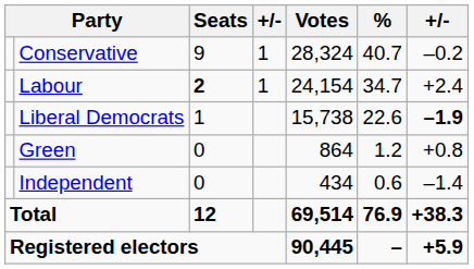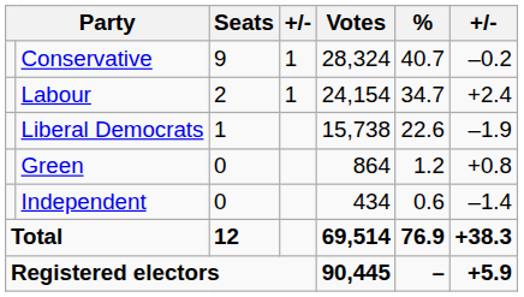Labour | Seats: bold -> normal
Liberal Democrats | column 7: bold -> normal
